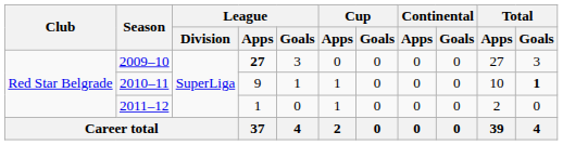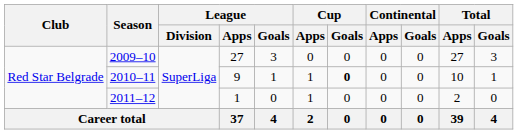2009–10 | League / Apps: bold -> normal
2010–11 | Cup / Goals: normal -> bold
2010–11 | Total / Goals: bold -> normal
